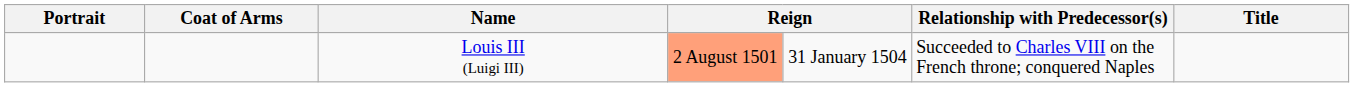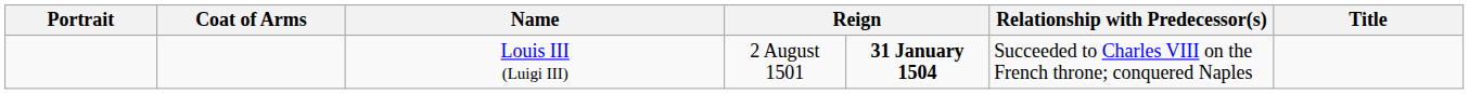Louis III (Luigi III) | column 4: lightsalmon background -> no background
Louis III (Luigi III) | column 5: normal -> bold
